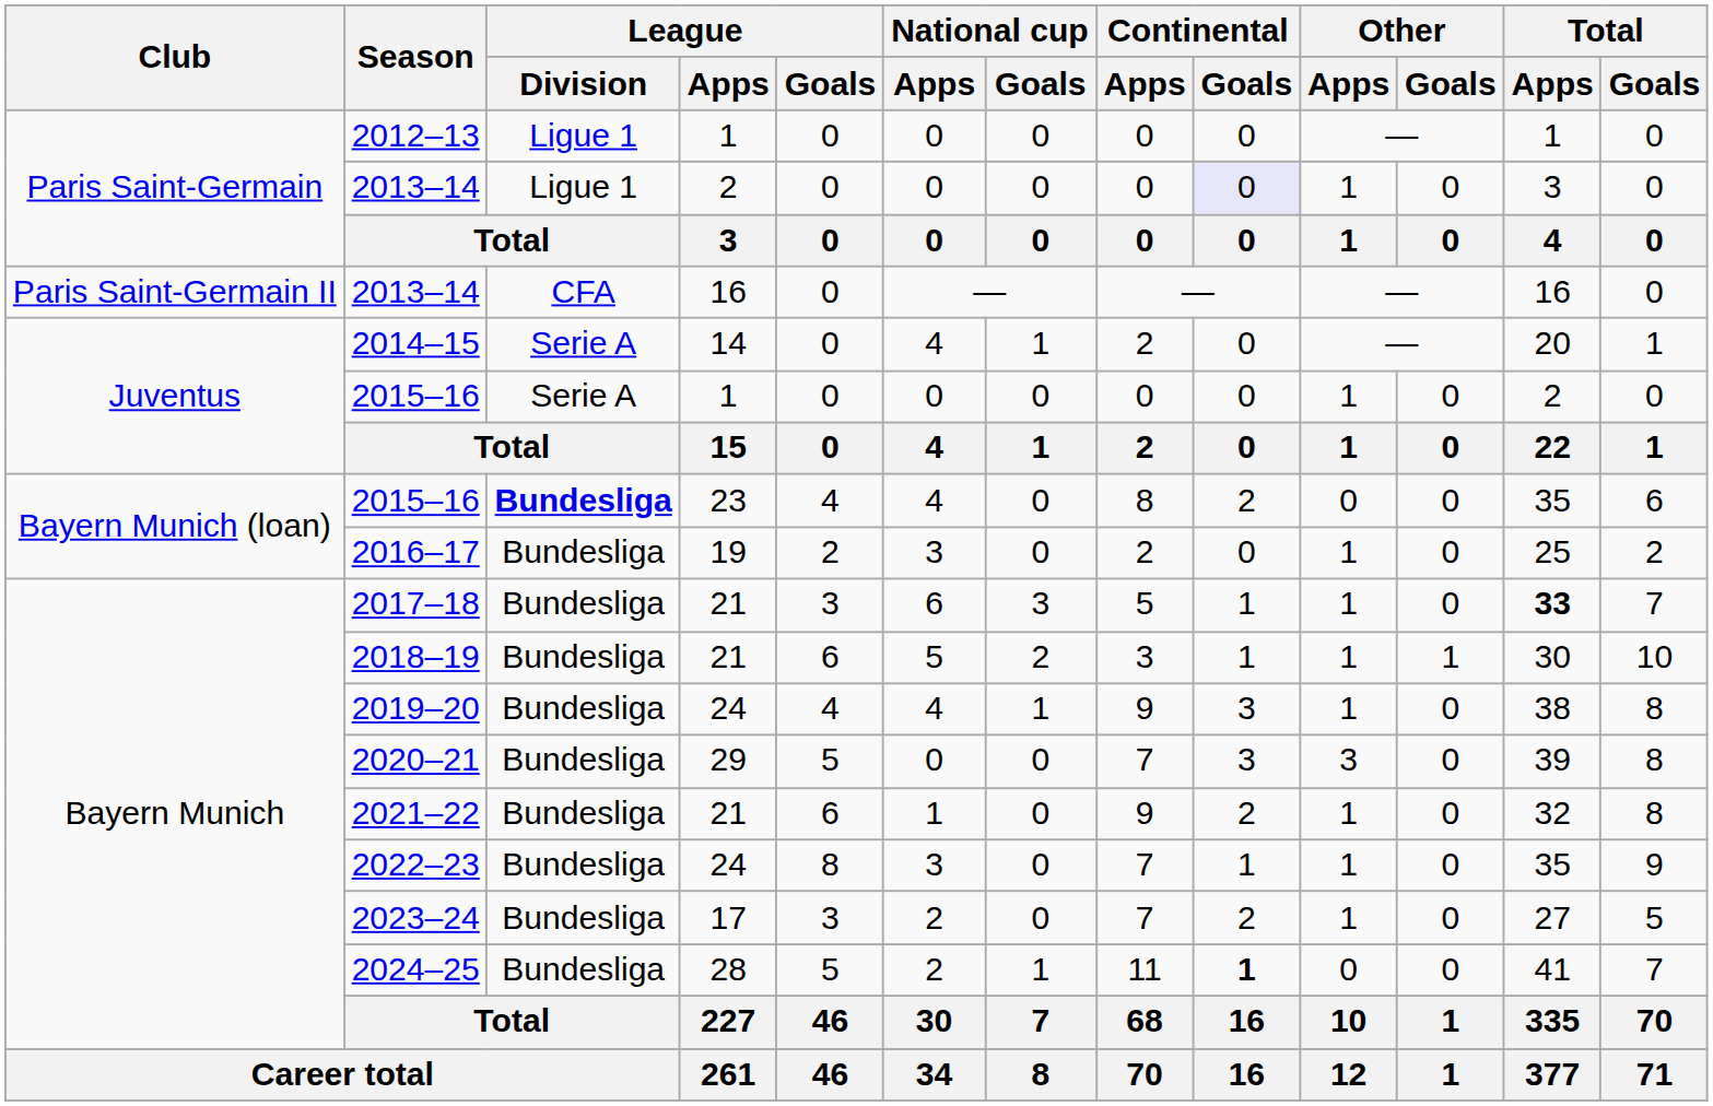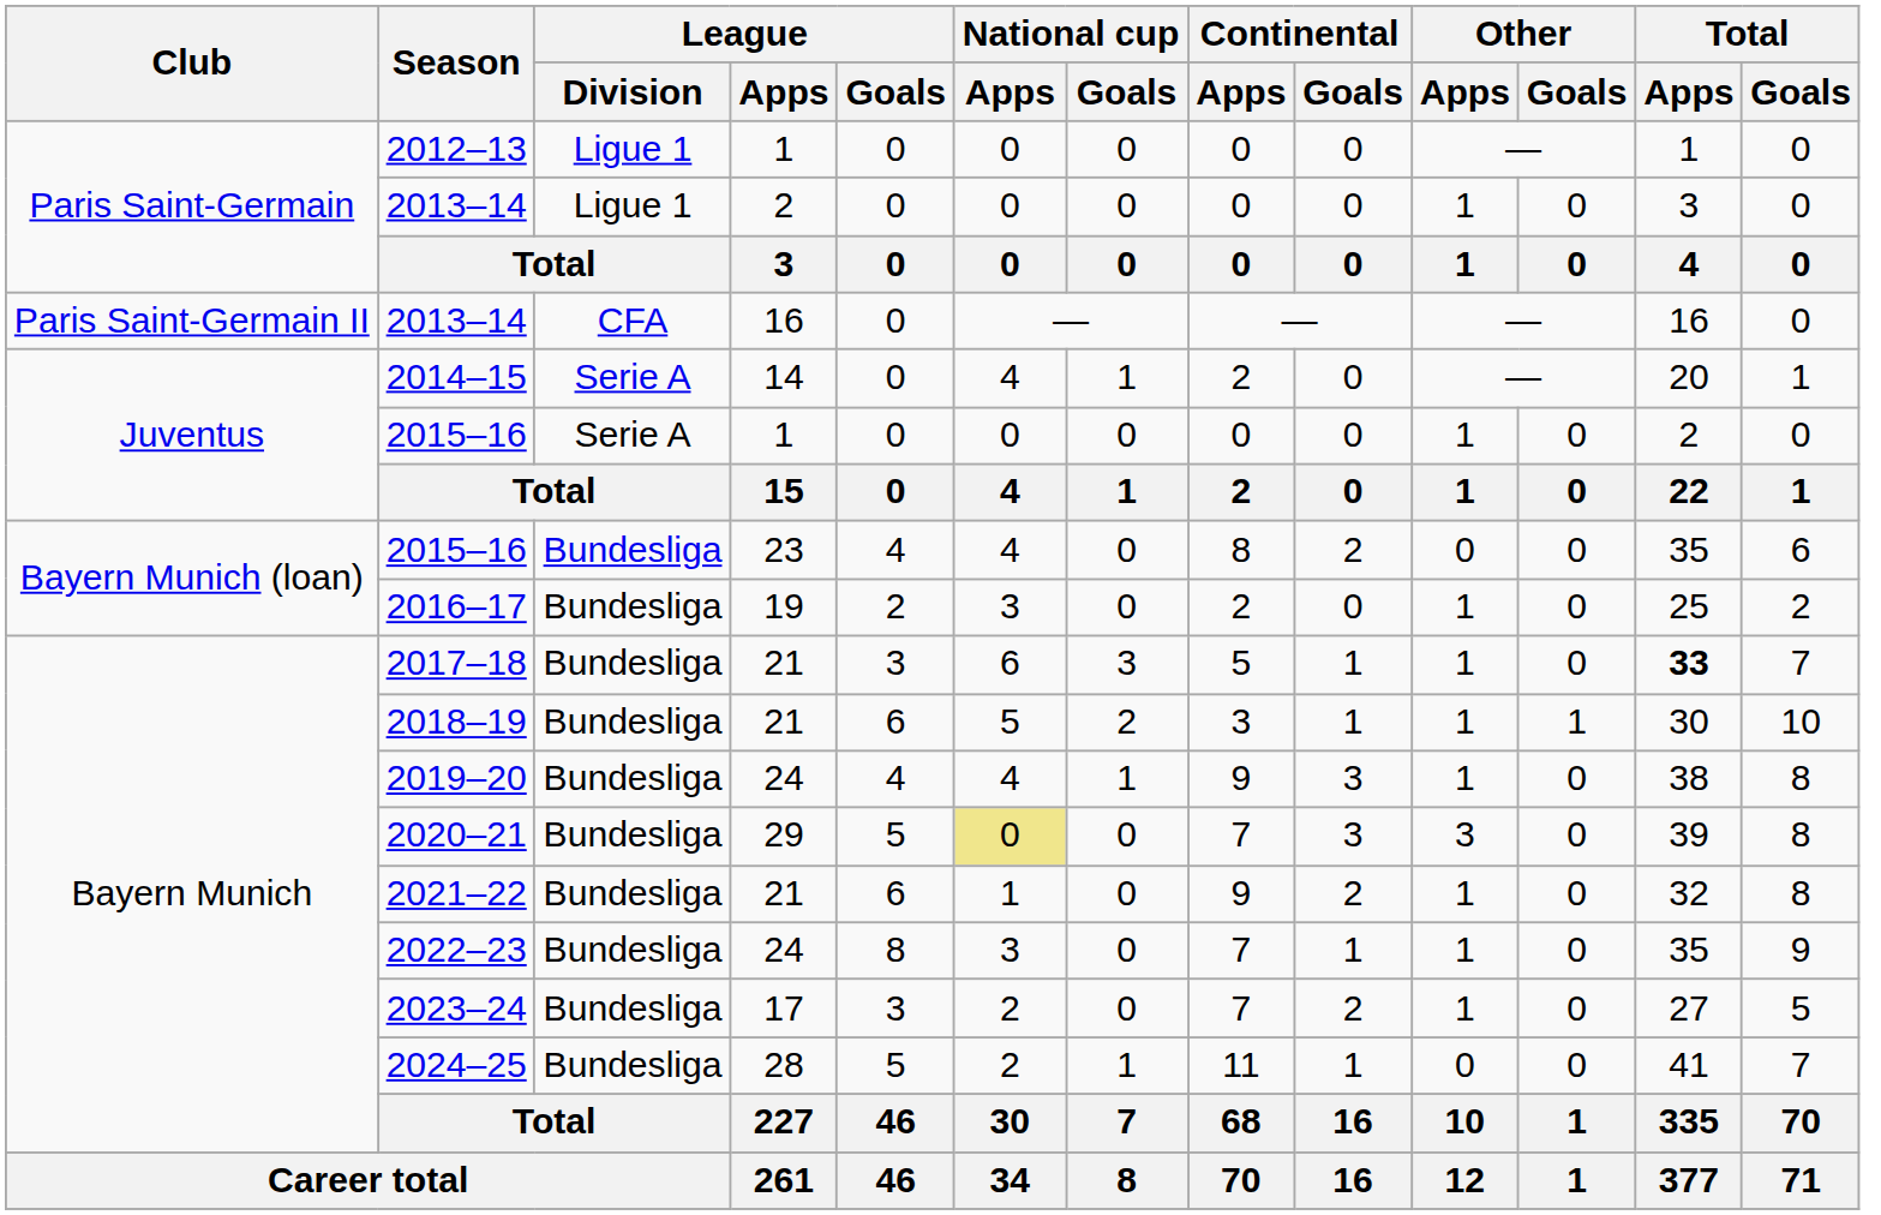2013–14 / 2 | Continental / Goals: lavender background -> no background
2015–16 / 23 | League / Division: bold -> normal
2020–21 | National cup / Apps: no background -> khaki background
2024–25 | Continental / Goals: bold -> normal
